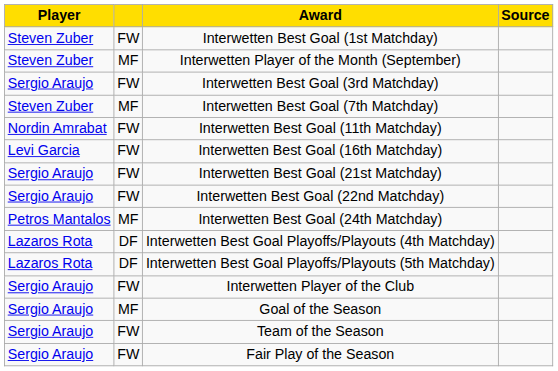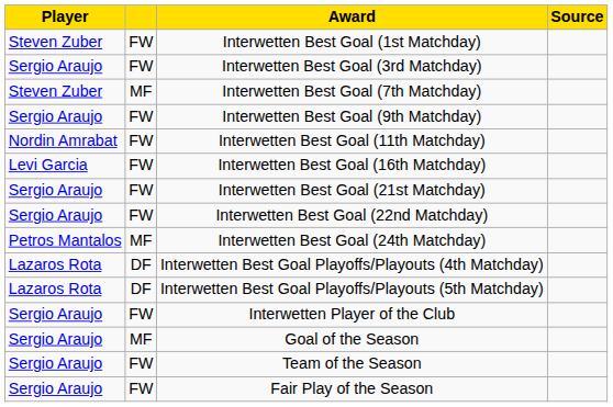- row: Steven Zuber | MF | Interwetten Player of the Month (September)
+ row: Sergio Araujo | FW | Interwetten Best Goal (9th Matchday)
